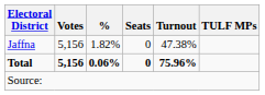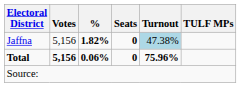Jaffna | %: normal -> bold
Jaffna | Seats: normal -> bold
Jaffna | Turnout: no background -> lightblue background
